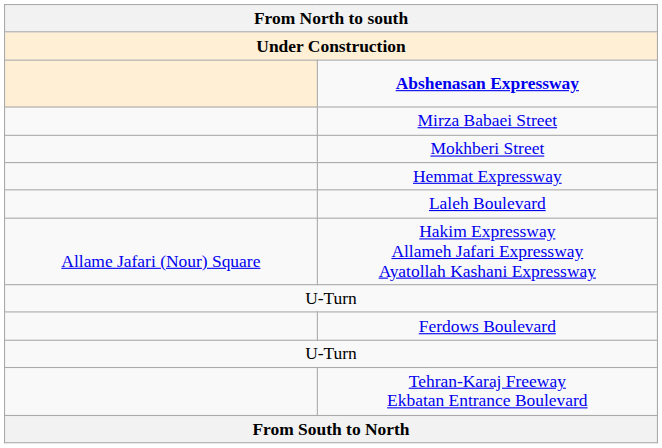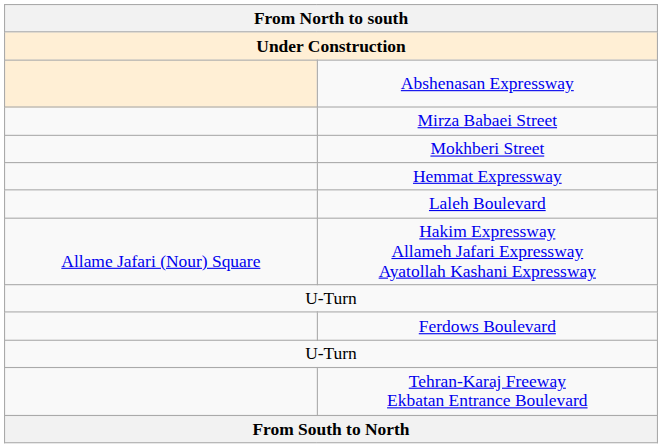Abshenasan Expressway | column 2: bold -> normal
